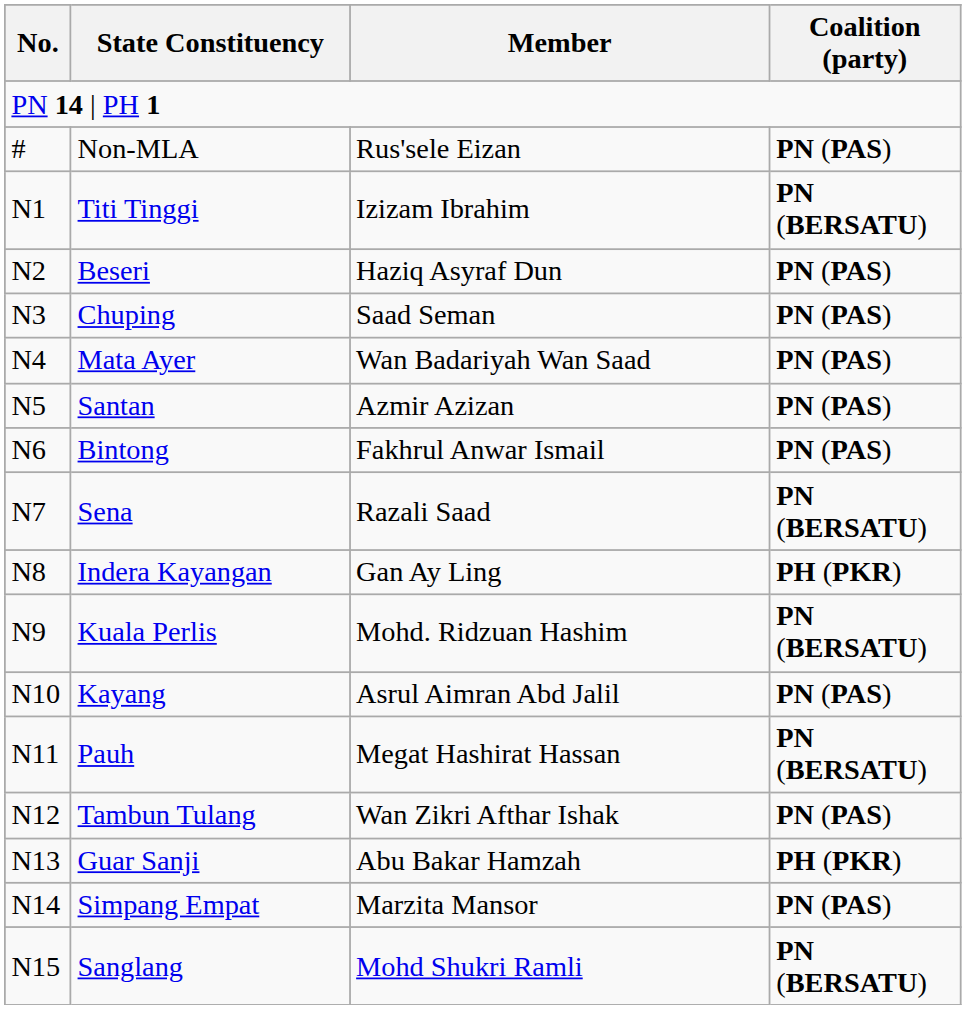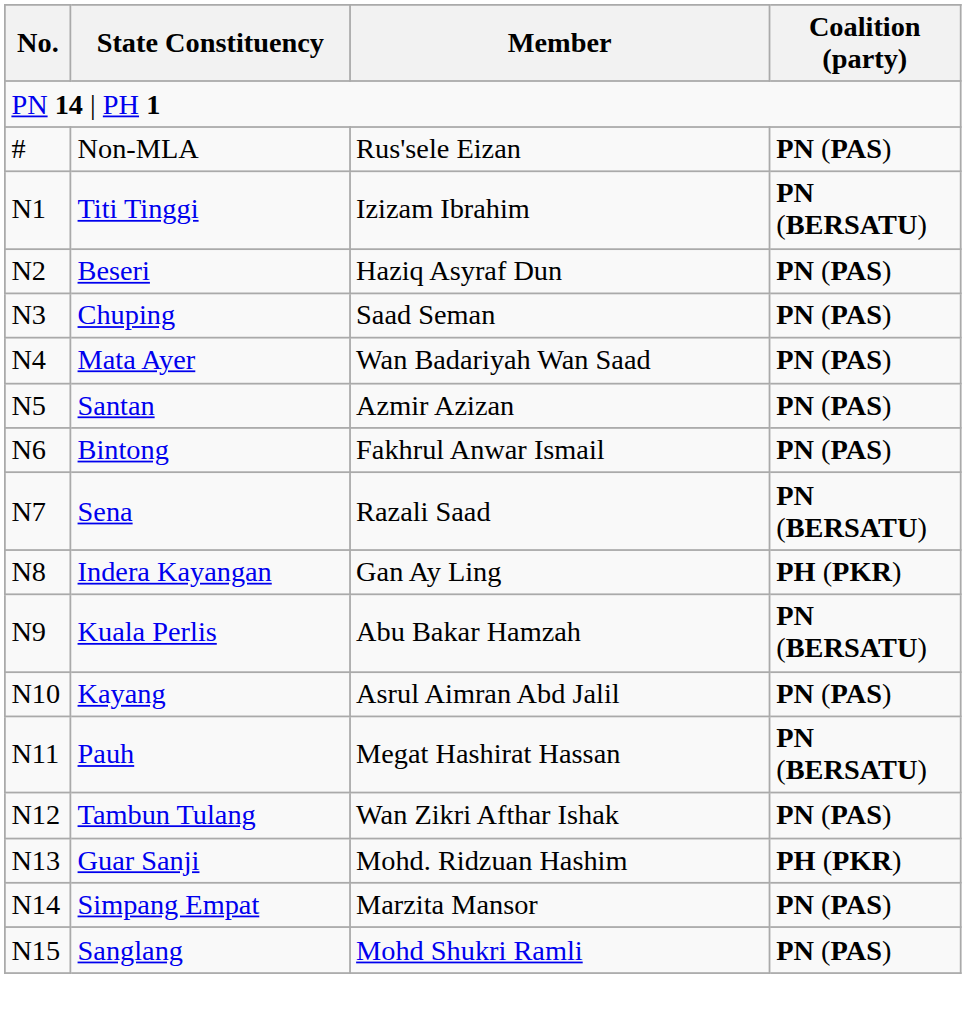Kuala Perlis | Member: Mohd. Ridzuan Hashim -> Abu Bakar Hamzah
Guar Sanji | Member: Abu Bakar Hamzah -> Mohd. Ridzuan Hashim
Sanglang | Coalition (party): PN (BERSATU) -> PN (PAS)
